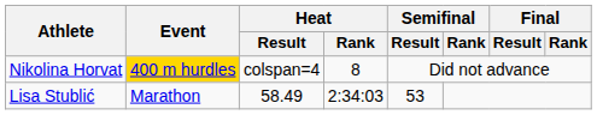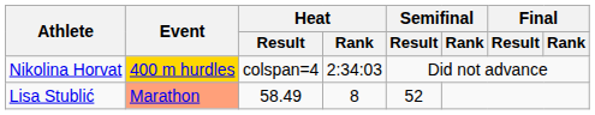Nikolina Horvat | Heat / Rank: 8 -> 2:34:03
Lisa Stublić | Event: no background -> lightsalmon background
Lisa Stublić | Heat / Rank: 2:34:03 -> 8
Lisa Stublić | Semifinal / Result: 53 -> 52
